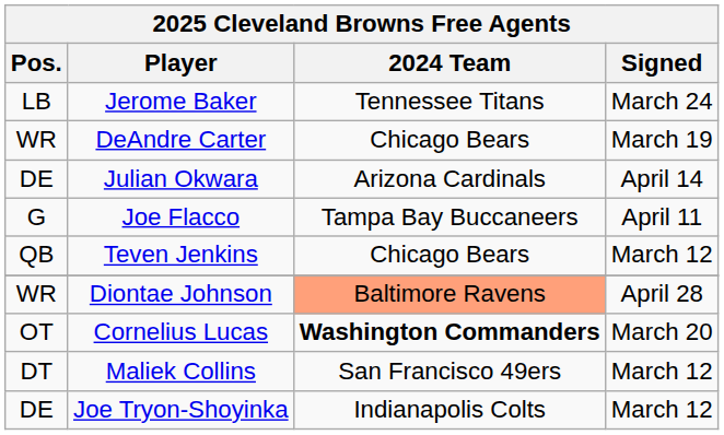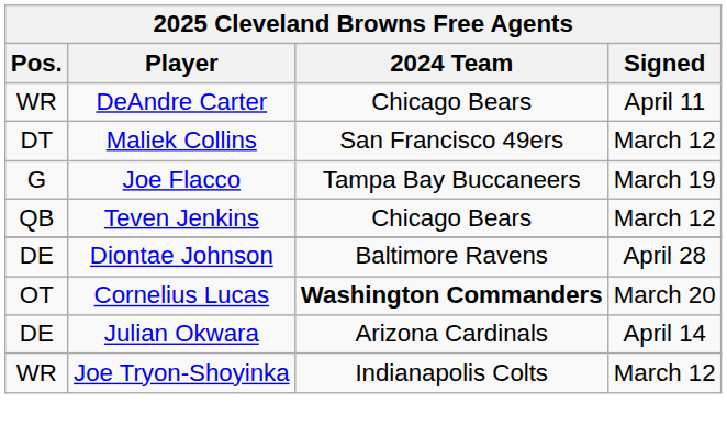- row: LB | Jerome Baker | Tennessee Titans | March 24
DeAndre Carter | Signed: March 19 -> April 11
rows swapped: Maliek Collins <-> Julian Okwara
Joe Flacco | Signed: April 11 -> March 19
Diontae Johnson | Pos.: WR -> DE
Diontae Johnson | 2024 Team: lightsalmon background -> no background
Joe Tryon-Shoyinka | Pos.: DE -> WR
